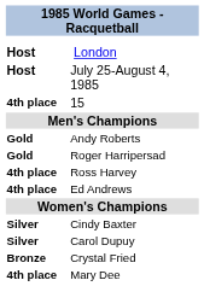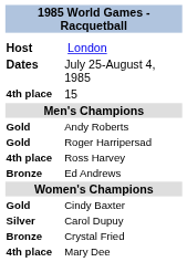row 3 | column 1: Host -> Dates
row 9 | column 1: 4th place -> Bronze
row 11 | column 1: Silver -> Gold
